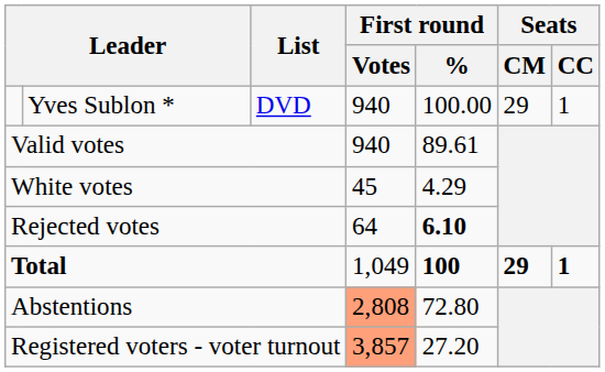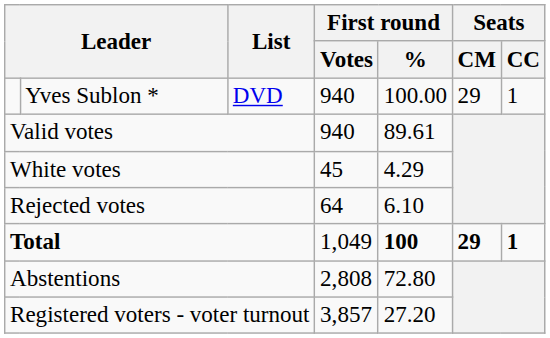Rejected votes | First round / %: bold -> normal
Abstentions | First round / Votes: lightsalmon background -> no background
Registered voters - voter turnout | First round / Votes: lightsalmon background -> no background
